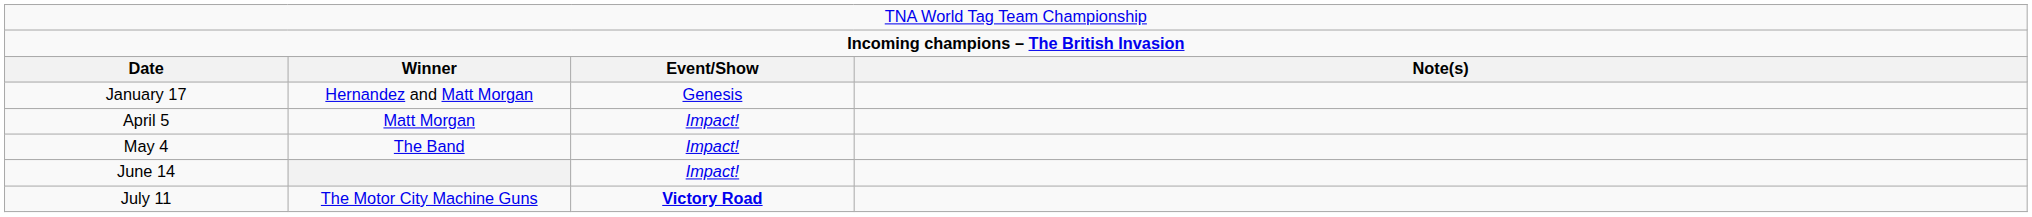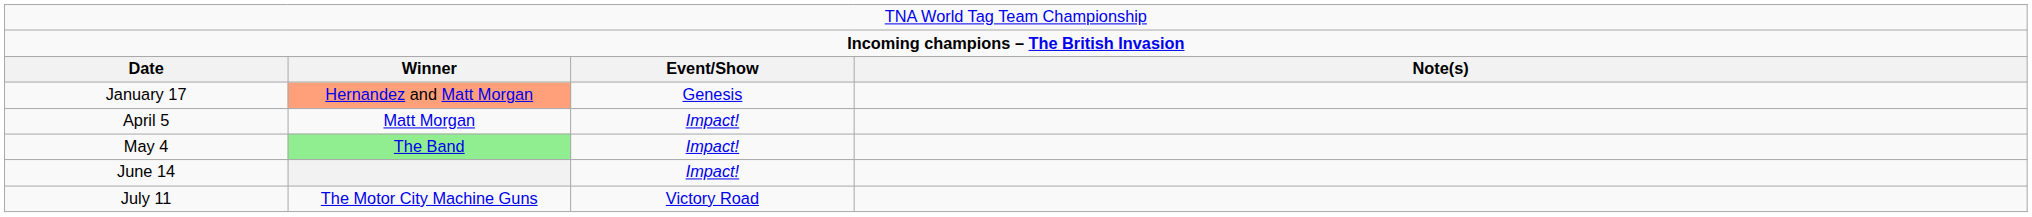January 17 | column 2: no background -> lightsalmon background
May 4 | column 2: no background -> lightgreen background
July 11 | column 3: bold -> normal
